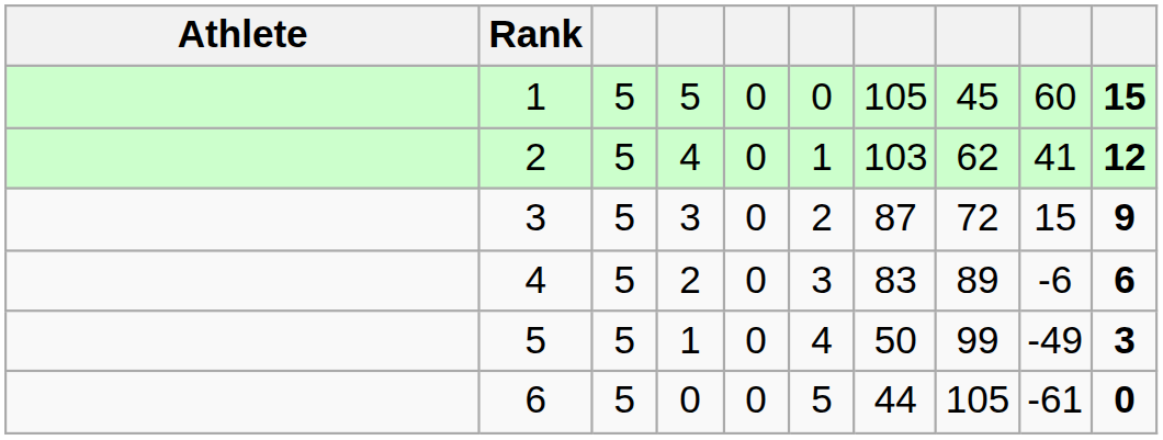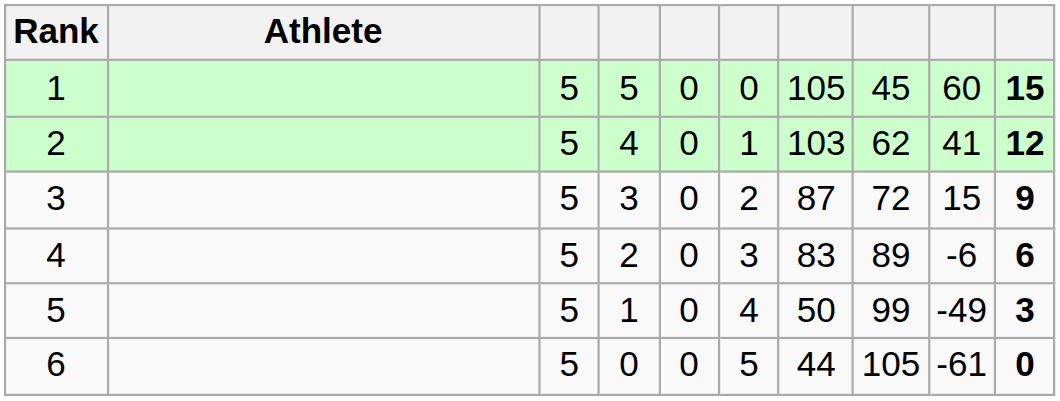columns swapped: Rank <-> Athlete
